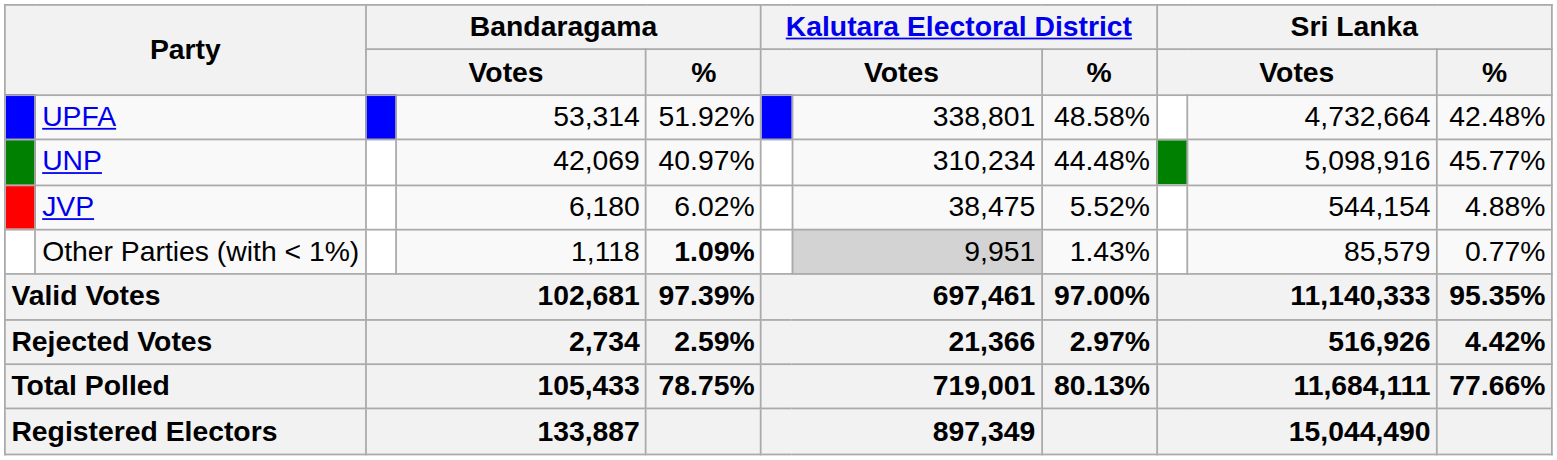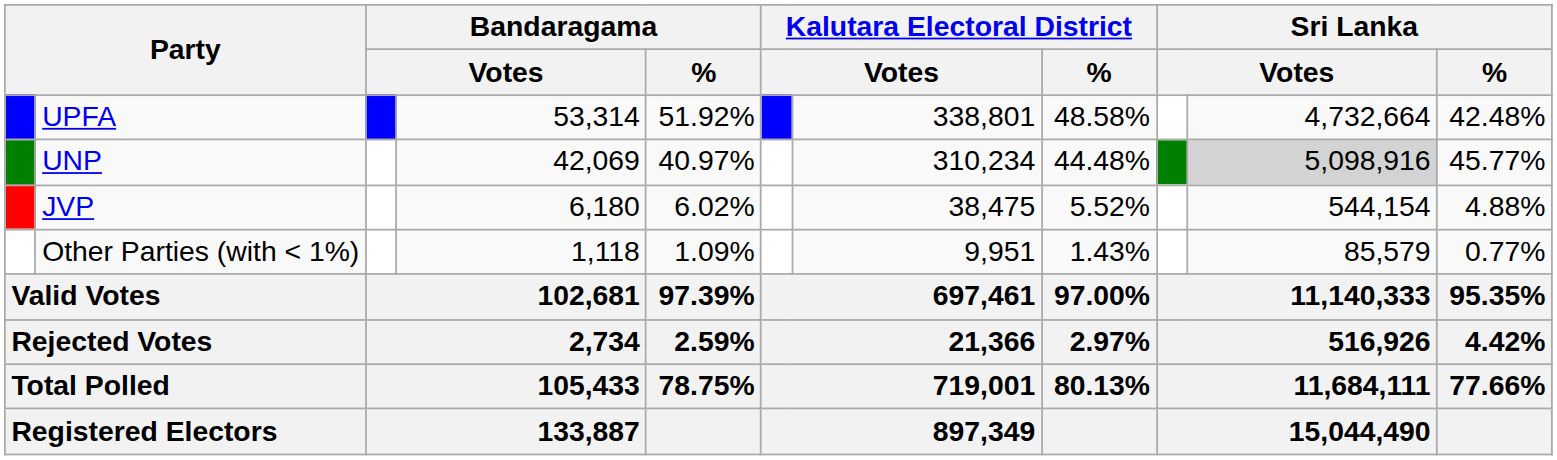UNP | column 10: no background -> lightgrey background
Other Parties (with < 1%) | Bandaragama / %: bold -> normal
Other Parties (with < 1%) | column 7: lightgrey background -> no background
